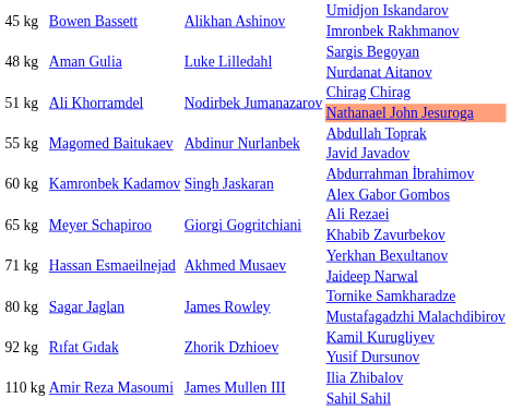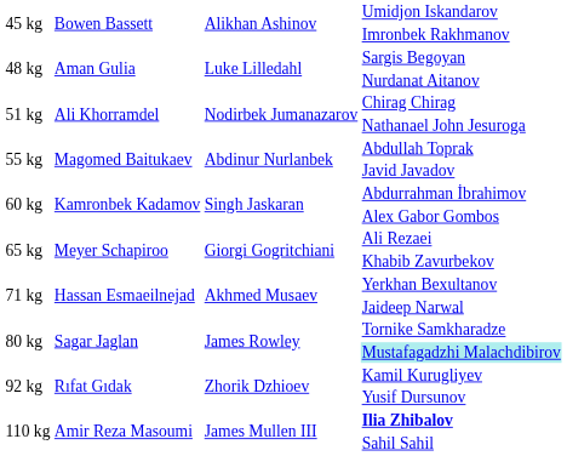Nathanael John Jesuroga | column 4: lightsalmon background -> no background
Mustafagadzhi Malachdibirov | column 4: no background -> paleturquoise background
Ilia Zhibalov | column 4: normal -> bold
